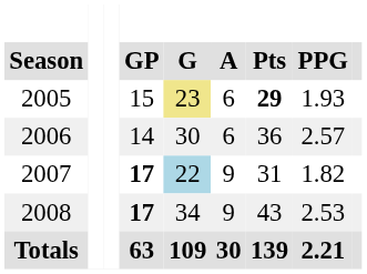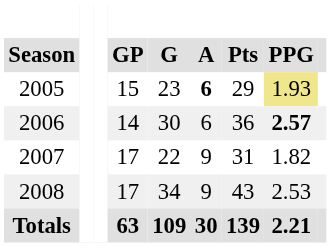2005 | G: khaki background -> no background
2005 | A: normal -> bold
2005 | Pts: bold -> normal
2005 | PPG: no background -> khaki background
2006 | PPG: normal -> bold
2007 | GP: bold -> normal
2007 | G: lightblue background -> no background
2008 | GP: bold -> normal
